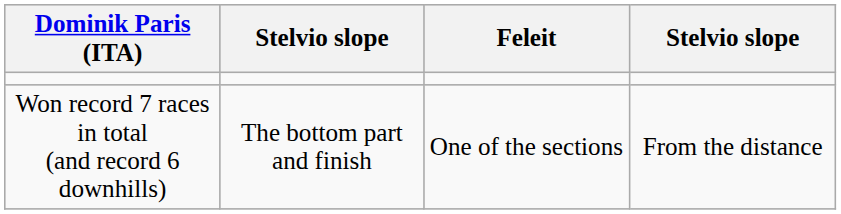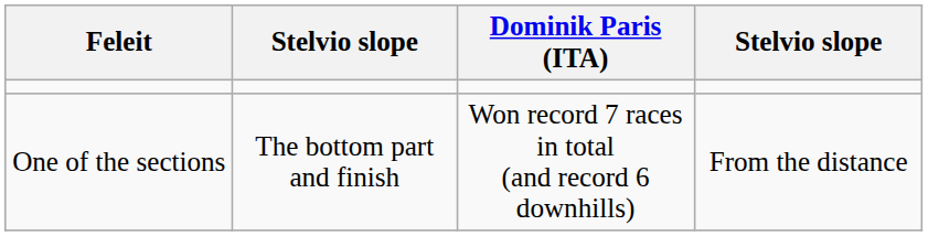columns swapped: Dominik Paris (ITA) <-> Feleit
